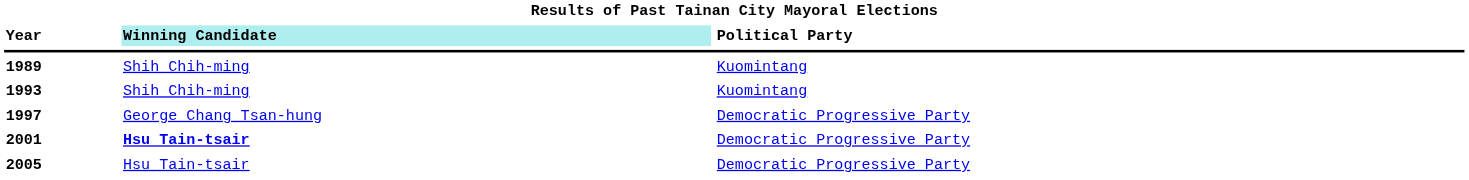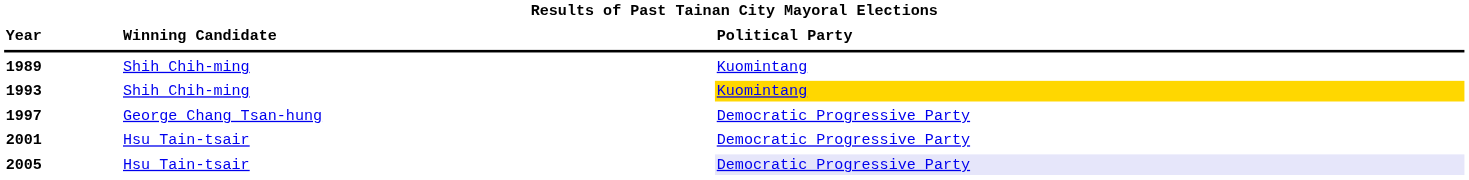Year | column 2: paleturquoise background -> no background
1993 | column 3: no background -> gold background
2001 | column 2: bold -> normal
2005 | column 3: no background -> lavender background
